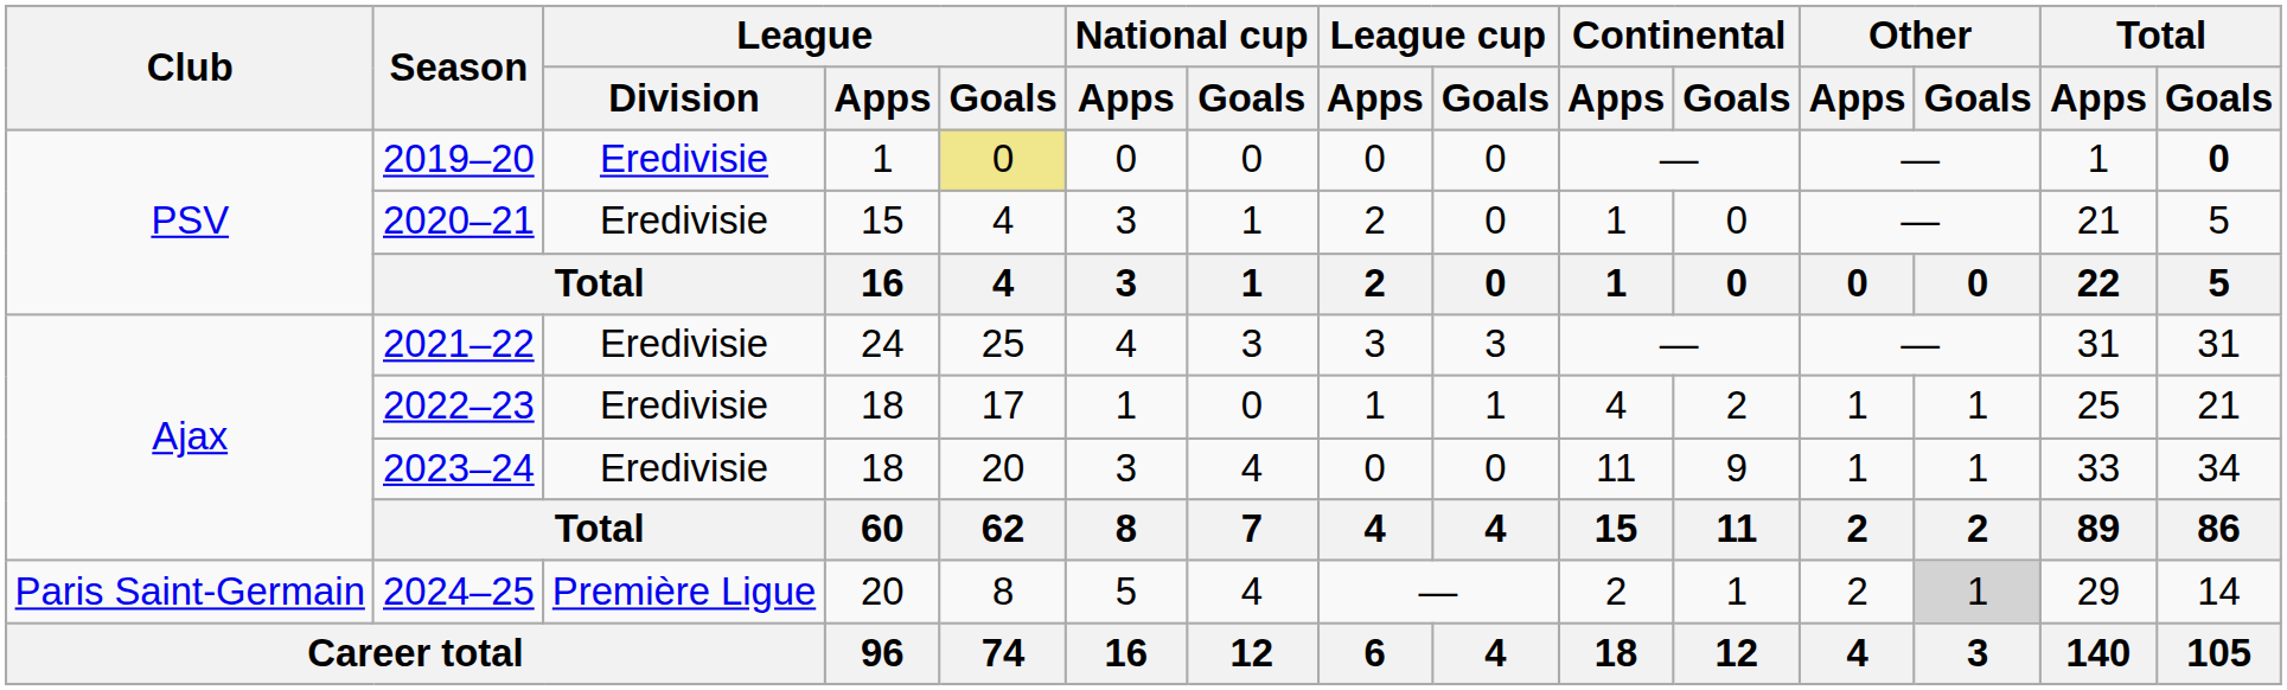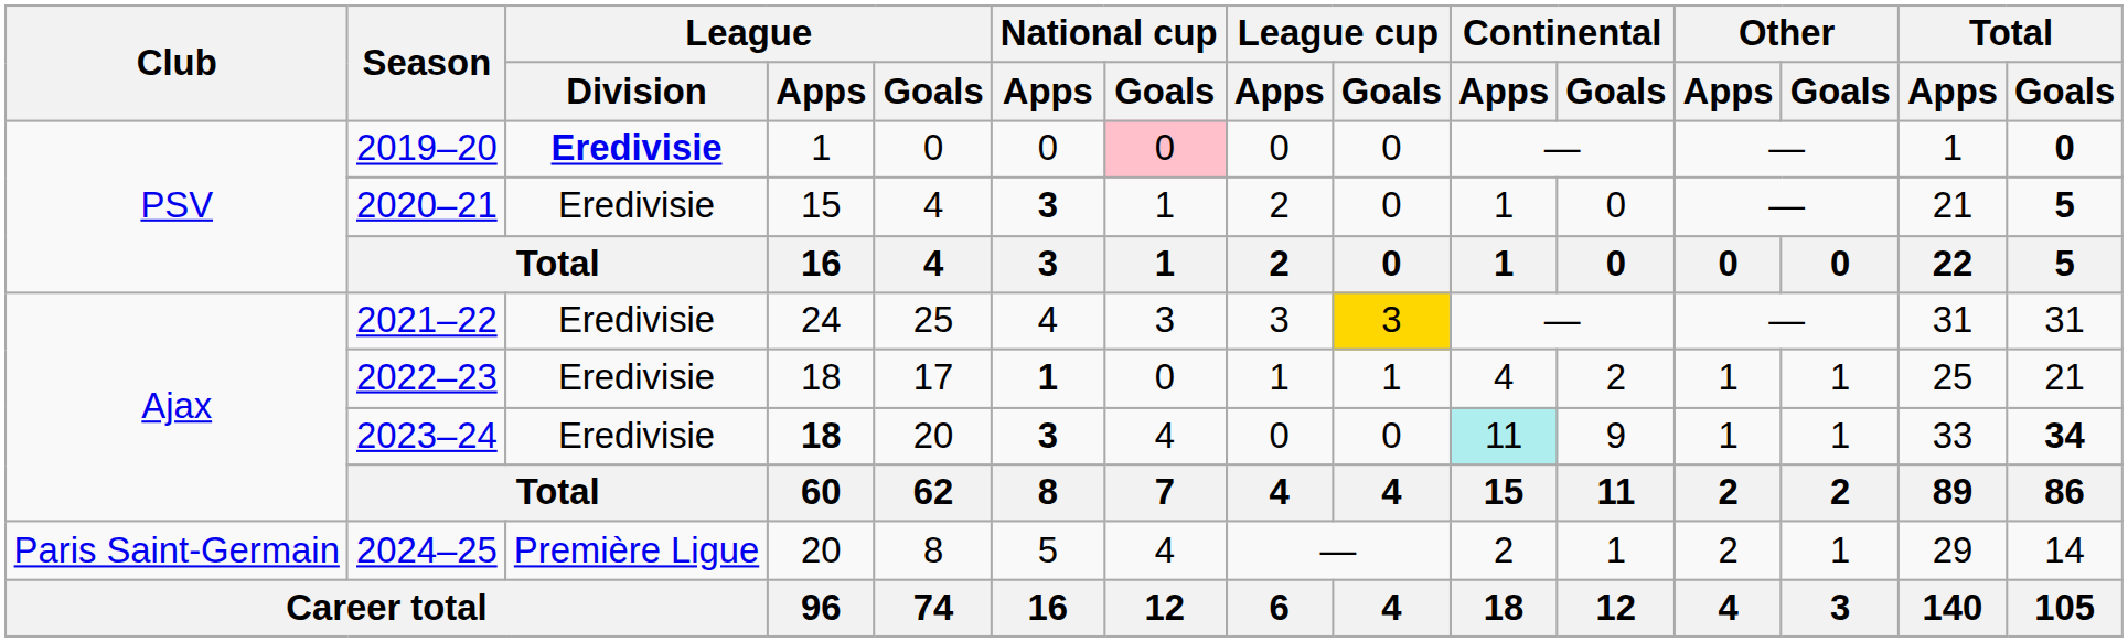2019–20 | League / Division: normal -> bold
2019–20 | League / Goals: khaki background -> no background
2019–20 | National cup / Goals: no background -> pink background
2020–21 | National cup / Apps: normal -> bold
2020–21 | Total / Goals: normal -> bold
2021–22 | League cup / Goals: no background -> gold background
2022–23 | National cup / Apps: normal -> bold
2023–24 | League / Apps: normal -> bold
2023–24 | National cup / Apps: normal -> bold
2023–24 | Continental / Apps: no background -> paleturquoise background
2023–24 | Total / Goals: normal -> bold
2024–25 | Other / Goals: lightgrey background -> no background
